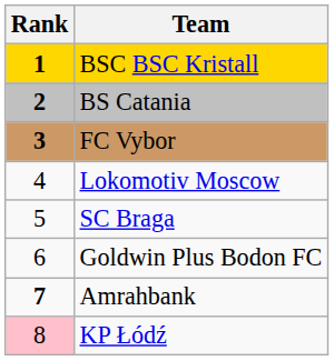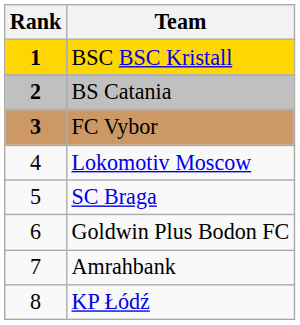Amrahbank | Rank: bold -> normal
KP Łódź | Rank: pink background -> no background
